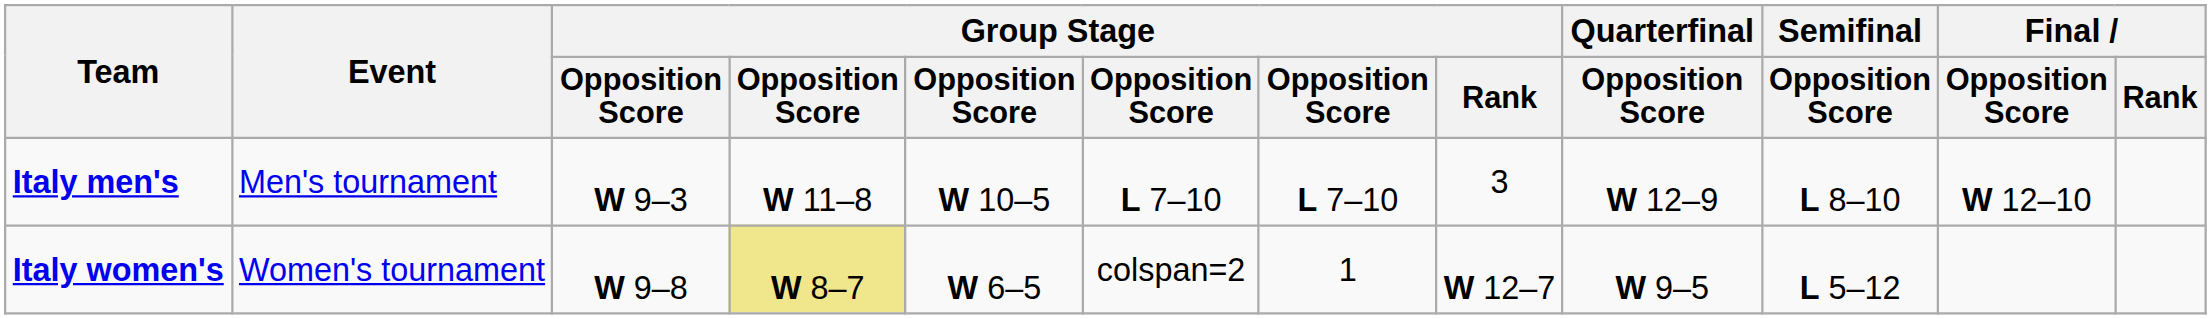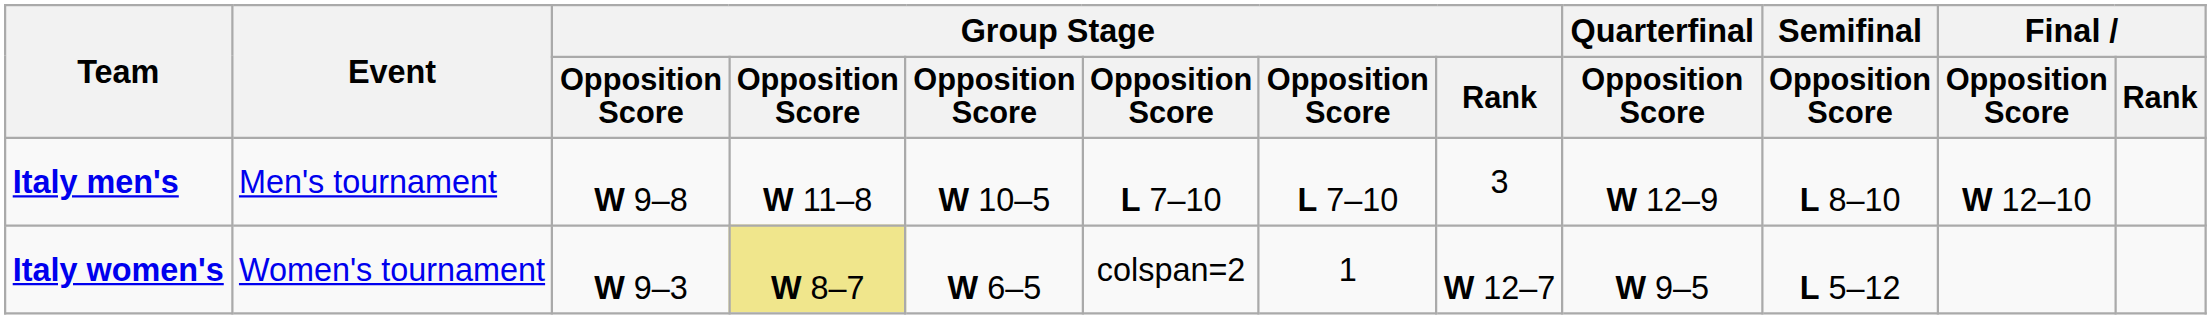Italy men's | column 3: W 9–3 -> W 9–8
Italy women's | column 3: W 9–8 -> W 9–3
